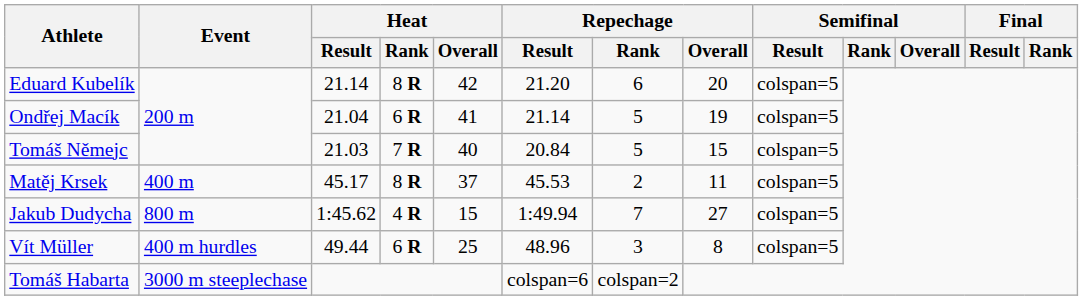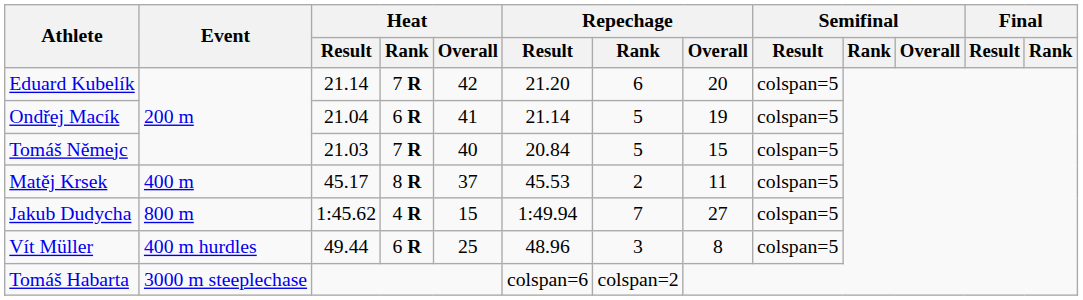Eduard Kubelík | Heat / Rank: 8 R -> 7 R
